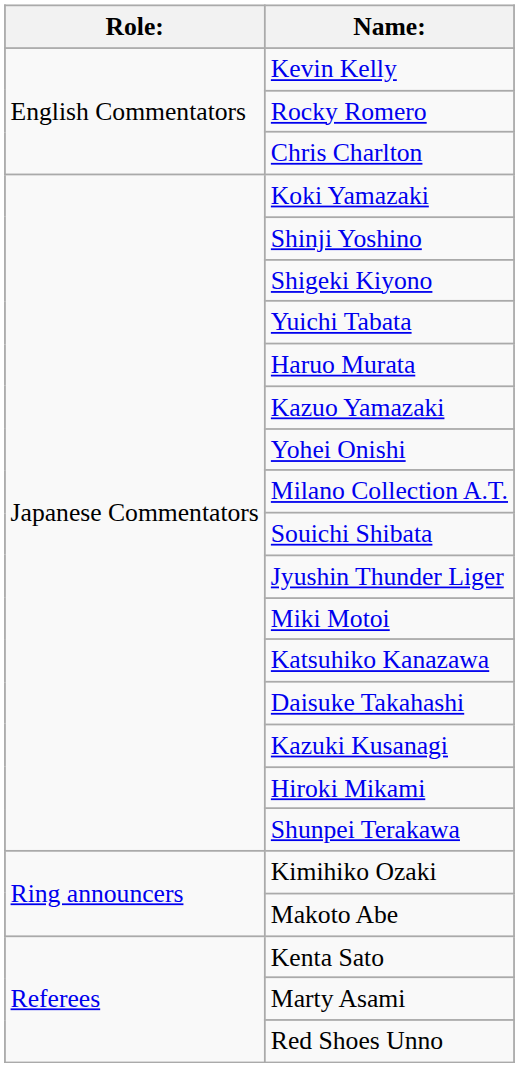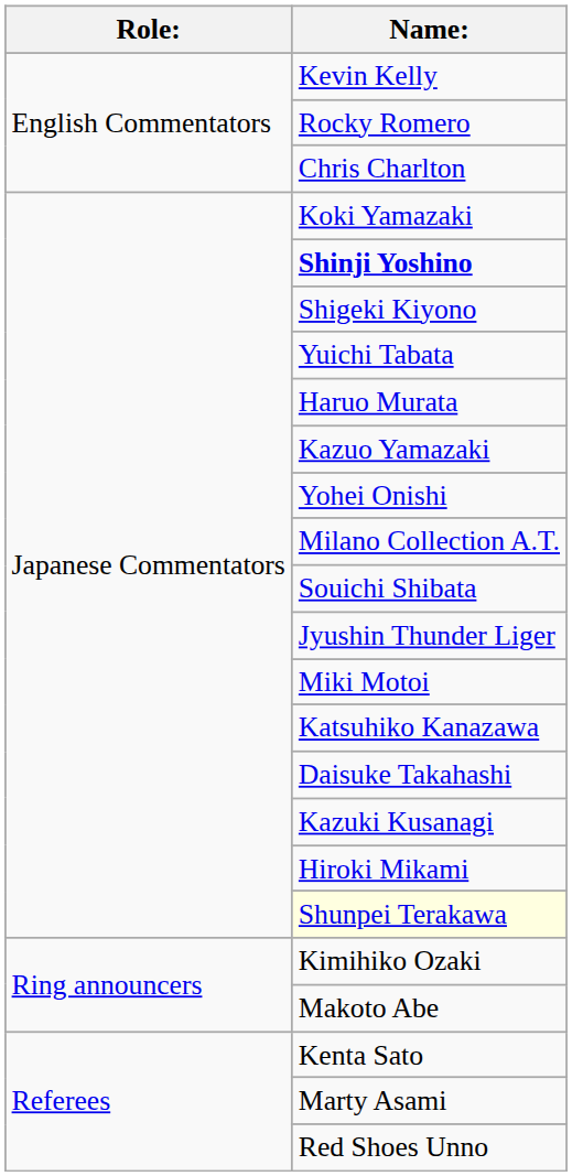Shinji Yoshino | Name:: normal -> bold
Shunpei Terakawa | Name:: no background -> lightyellow background
